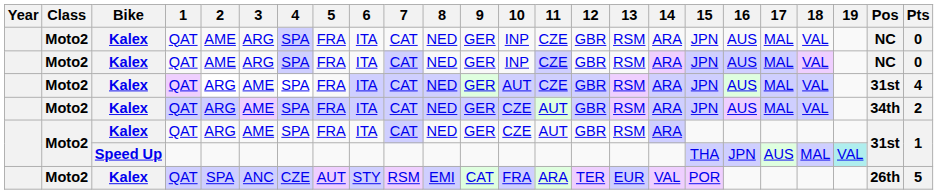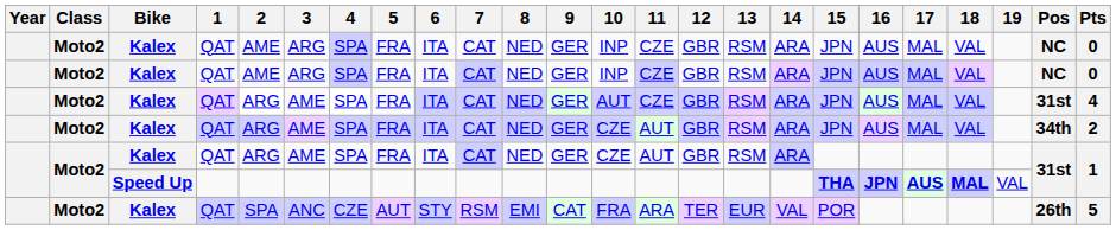Speed Up | 15: normal -> bold
Speed Up | 16: normal -> bold
Speed Up | 17: normal -> bold
Speed Up | 18: normal -> bold
Speed Up | 19: paleturquoise background -> no background
